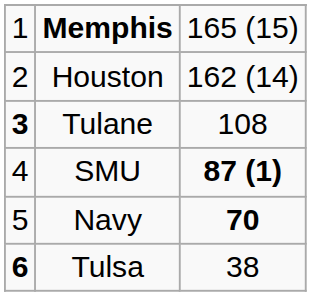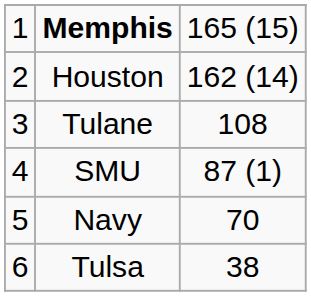Tulane | column 1: bold -> normal
SMU | column 3: bold -> normal
Navy | column 3: bold -> normal
Tulsa | column 1: bold -> normal
